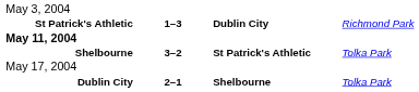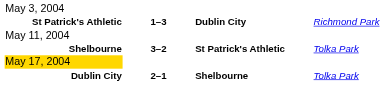May 11, 2004 | column 1: bold -> normal
May 17, 2004 | column 1: no background -> gold background
